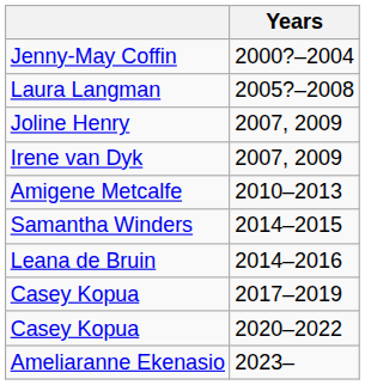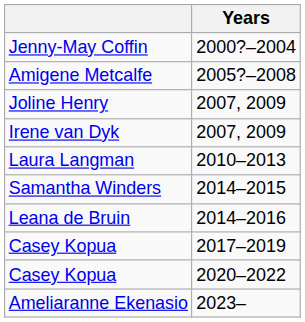row 3 | column 1: Laura Langman -> Amigene Metcalfe
row 6 | column 1: Amigene Metcalfe -> Laura Langman
